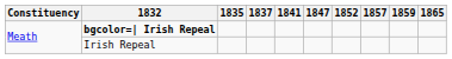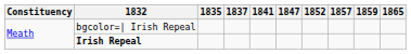bgcolor=| Irish Repeal | 1832: bold -> normal
Irish Repeal | 1832: normal -> bold
